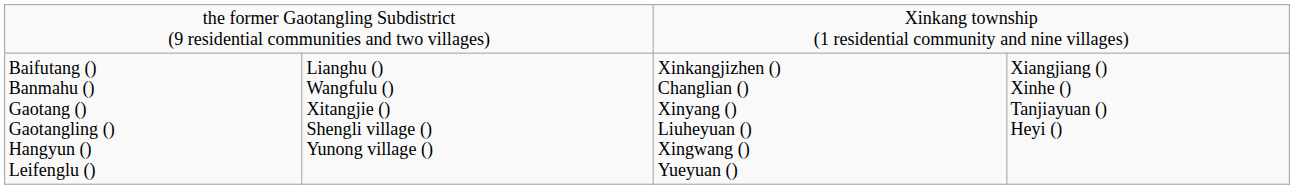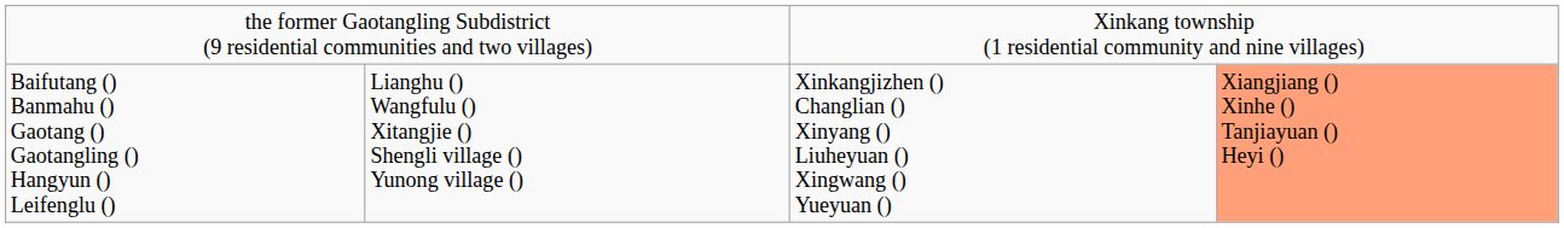row 2 | column 4: no background -> lightsalmon background
